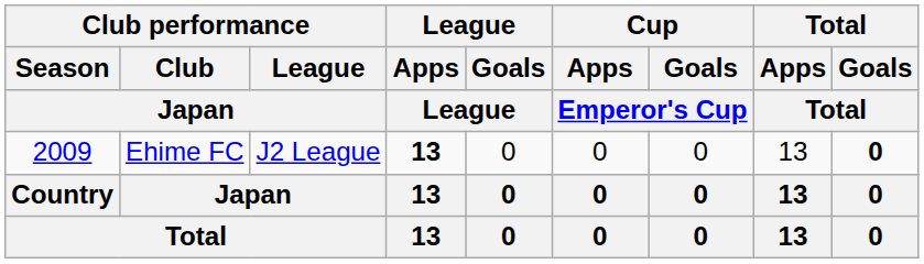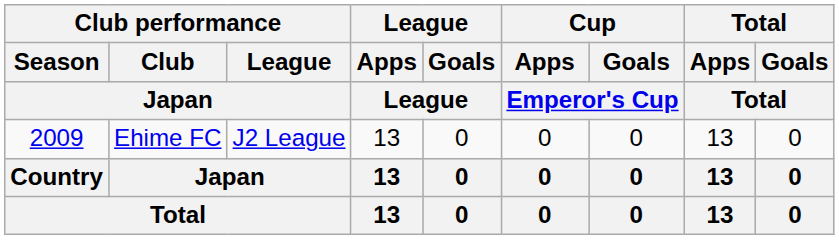Ehime FC | League / Apps / League: bold -> normal
Ehime FC | Total / Goals / Total: bold -> normal
